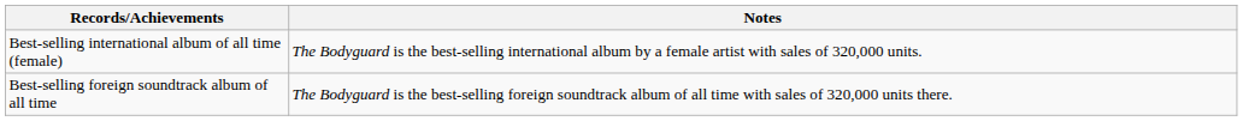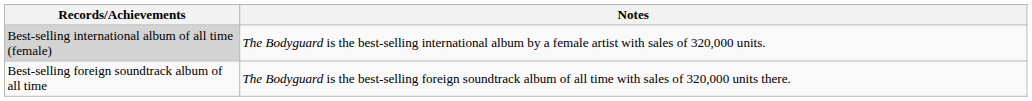row 2 | Records/Achievements: no background -> lightgrey background
